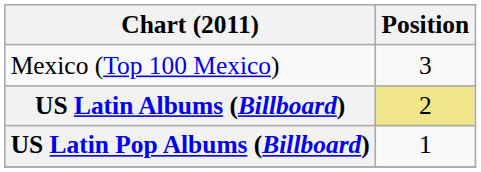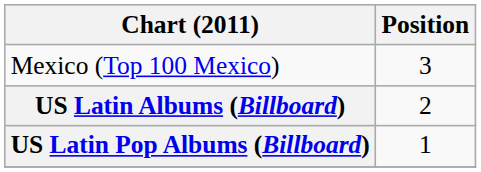US Latin Albums (Billboard) | Position: khaki background -> no background
